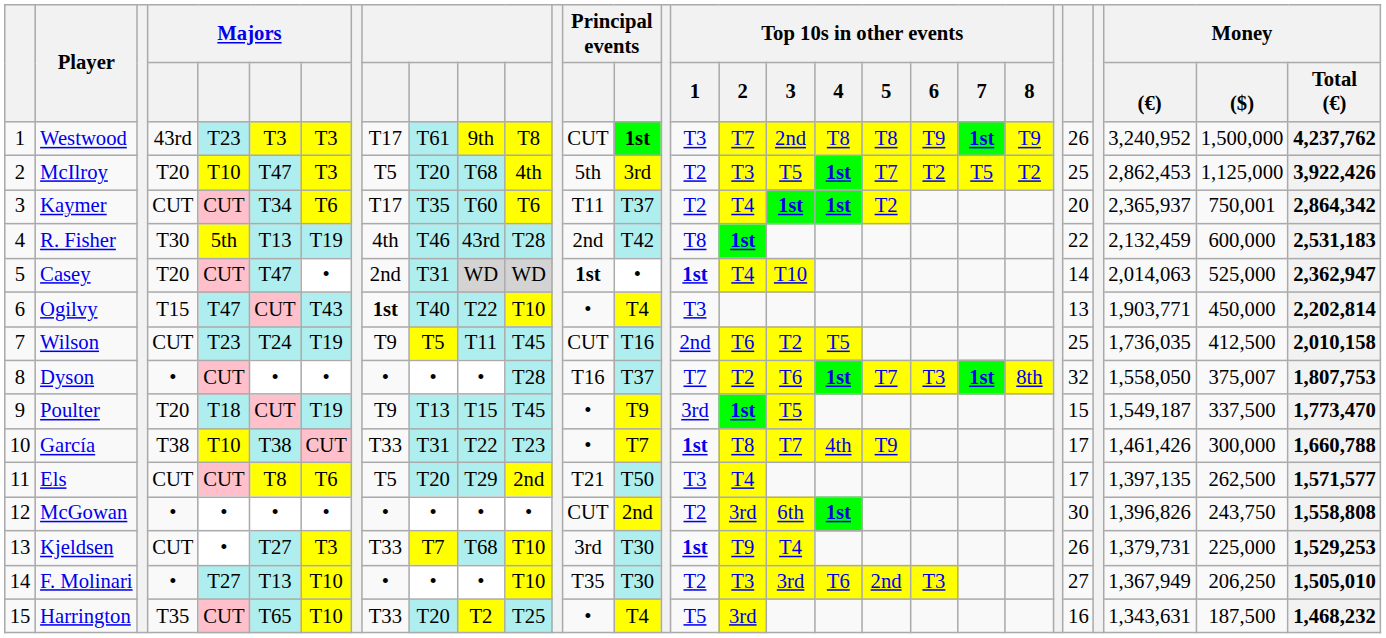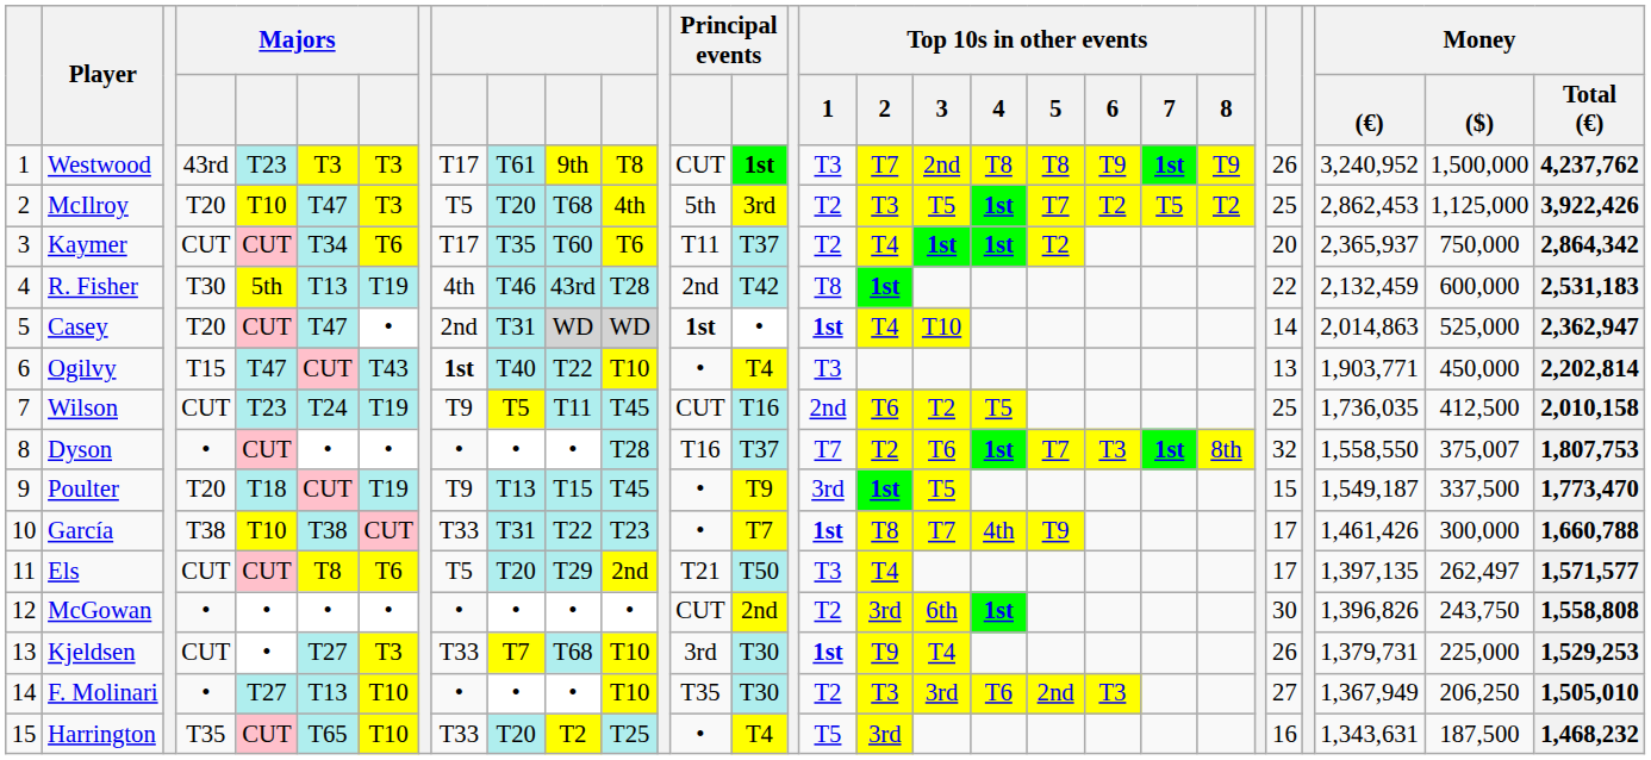Kaymer | Money / ($): 750,001 -> 750,000
Casey | Money / (€): 2,014,063 -> 2,014,863
Dyson | Money / (€): 1,558,050 -> 1,558,550
Els | Money / ($): 262,500 -> 262,497
